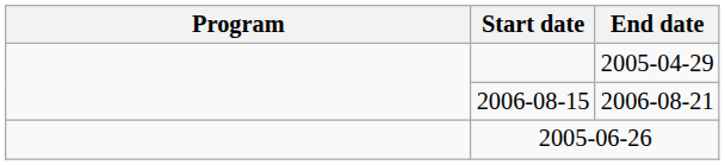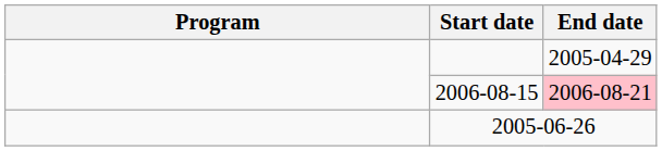2006-08-15 | End date: no background -> pink background
